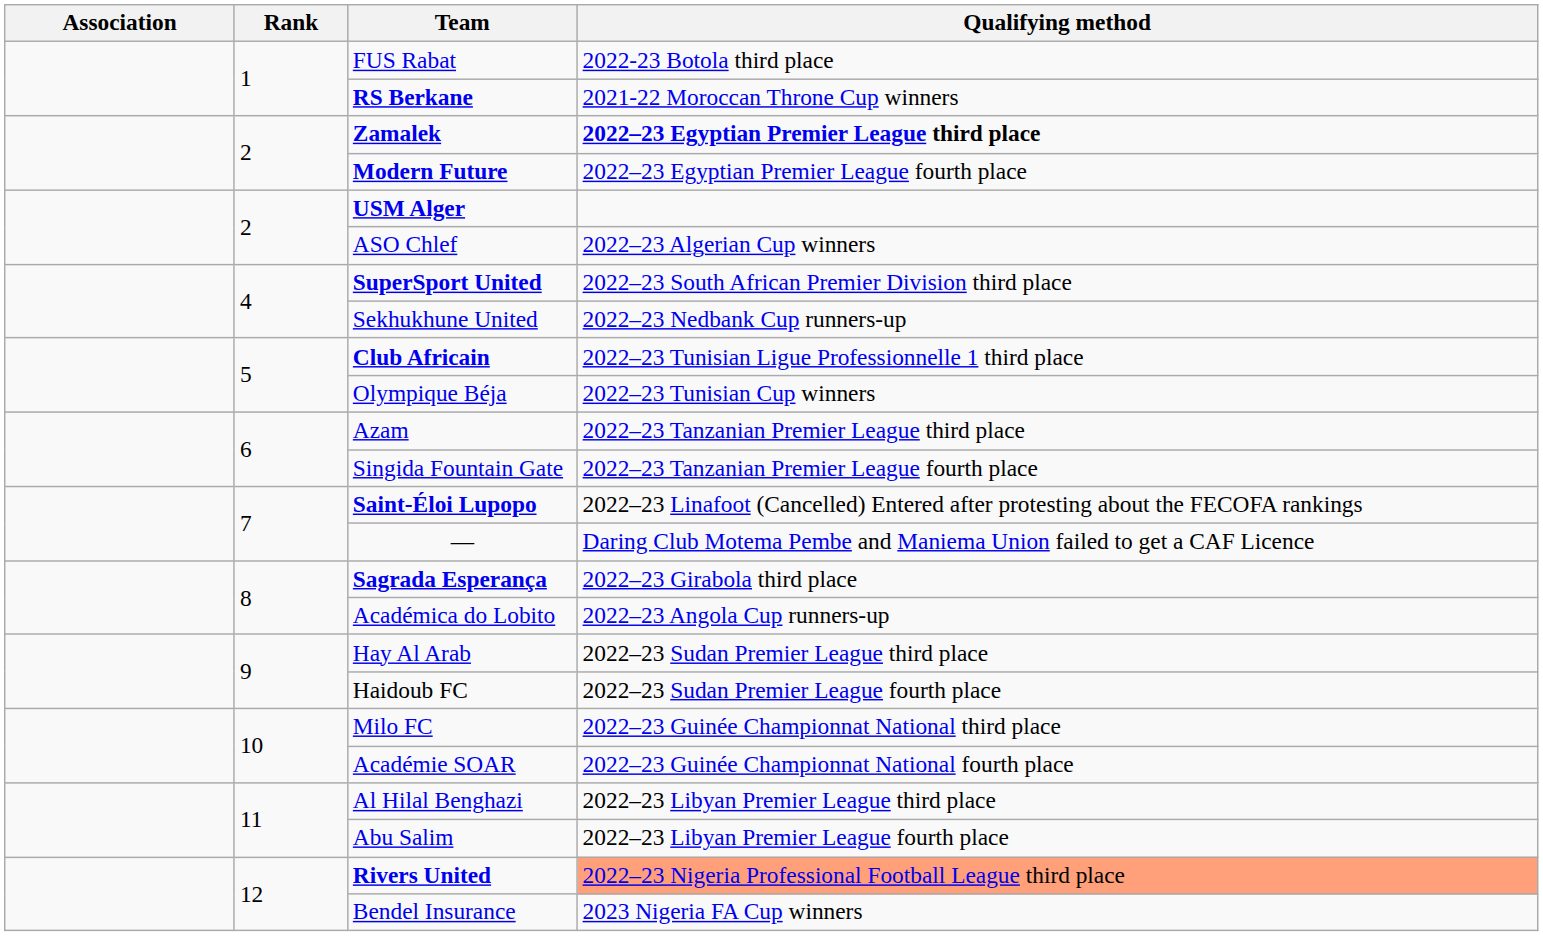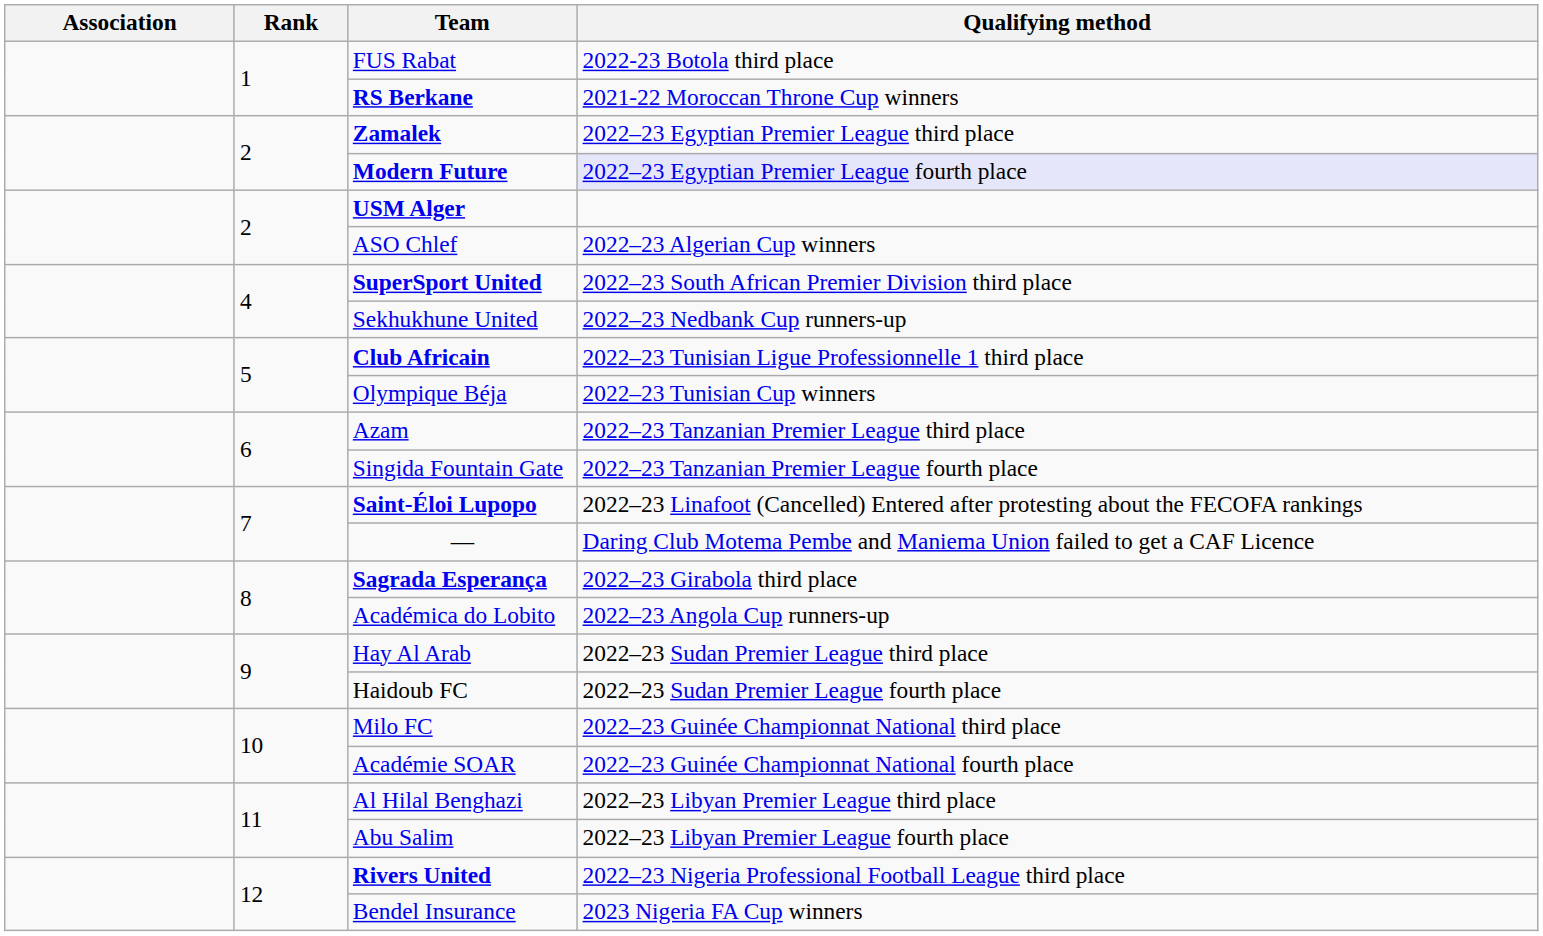Zamalek | Qualifying method: bold -> normal
Modern Future | Qualifying method: no background -> lavender background
Rivers United | Qualifying method: lightsalmon background -> no background
